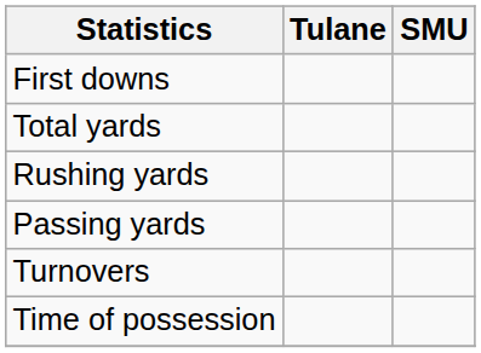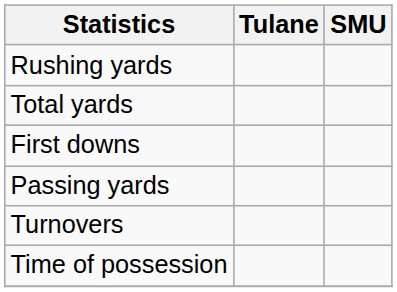rows swapped: First downs <-> Rushing yards
